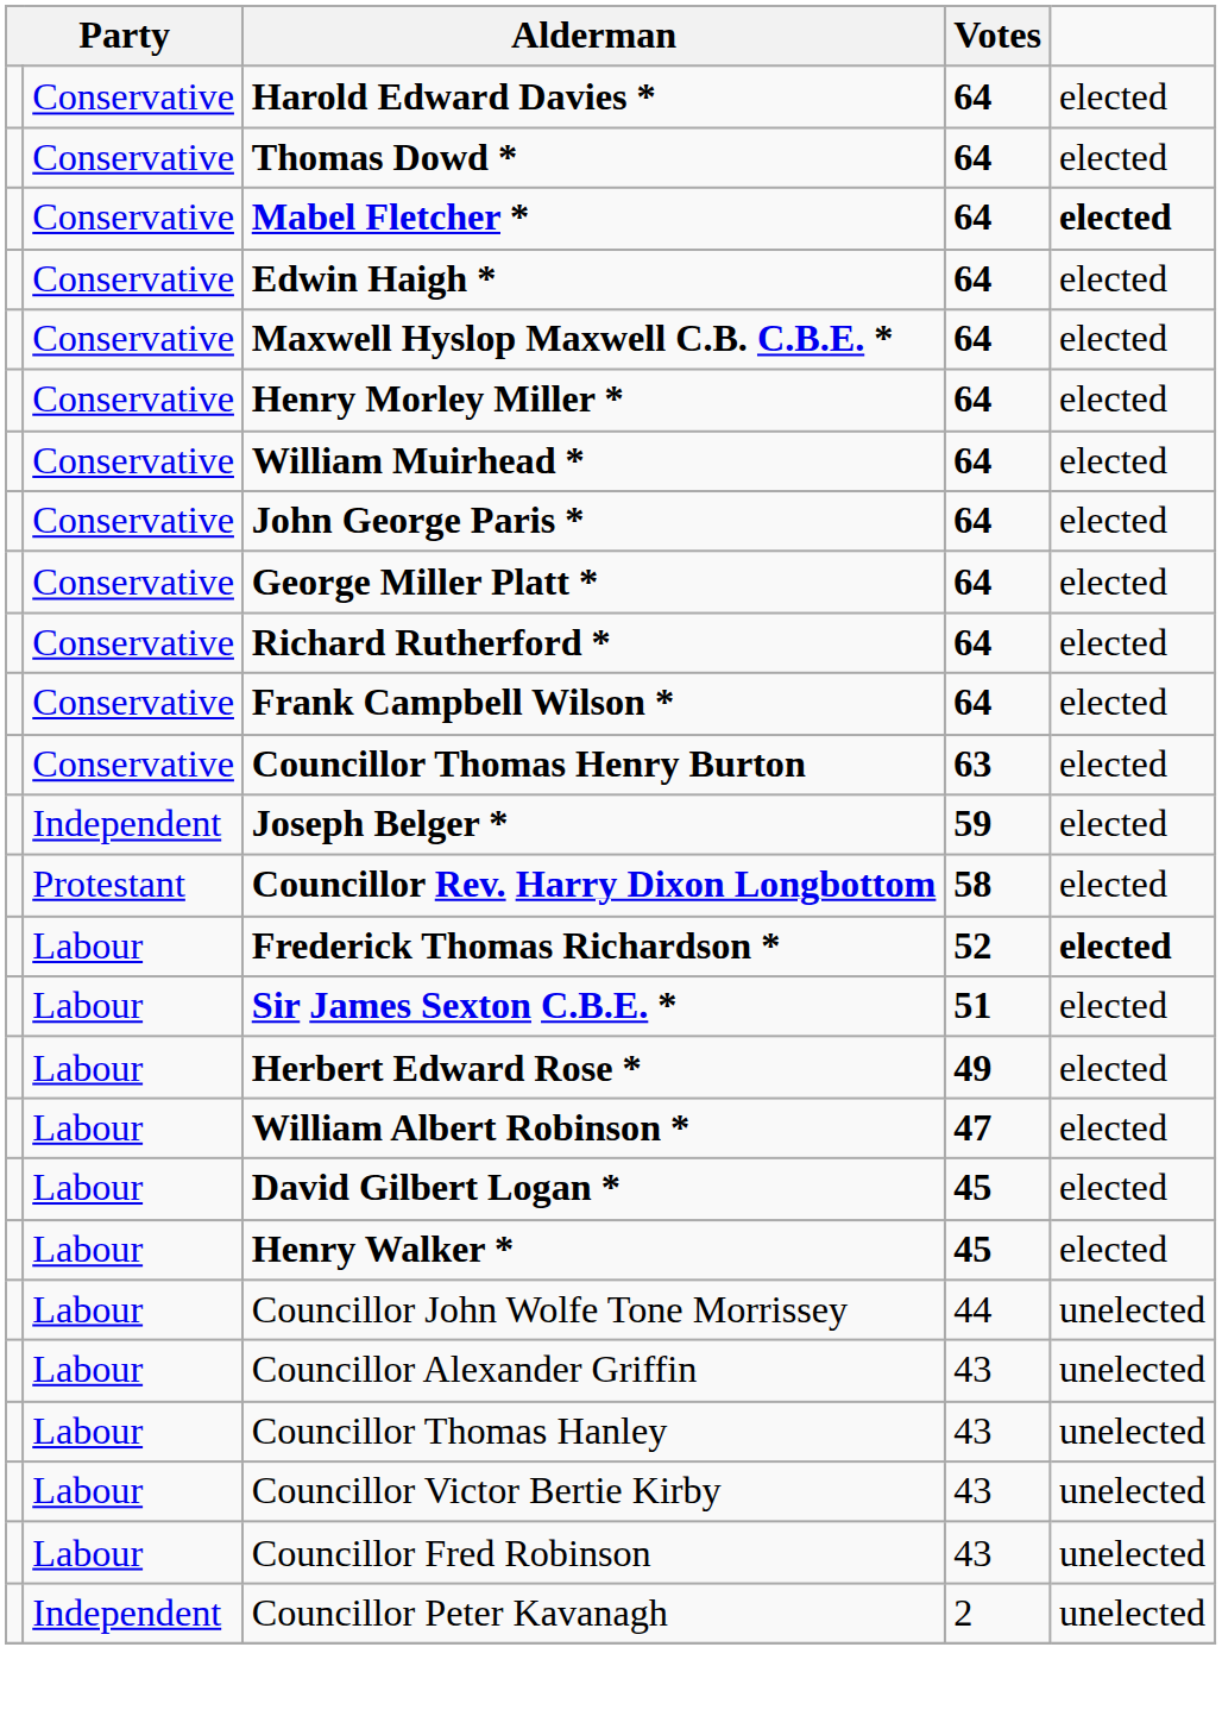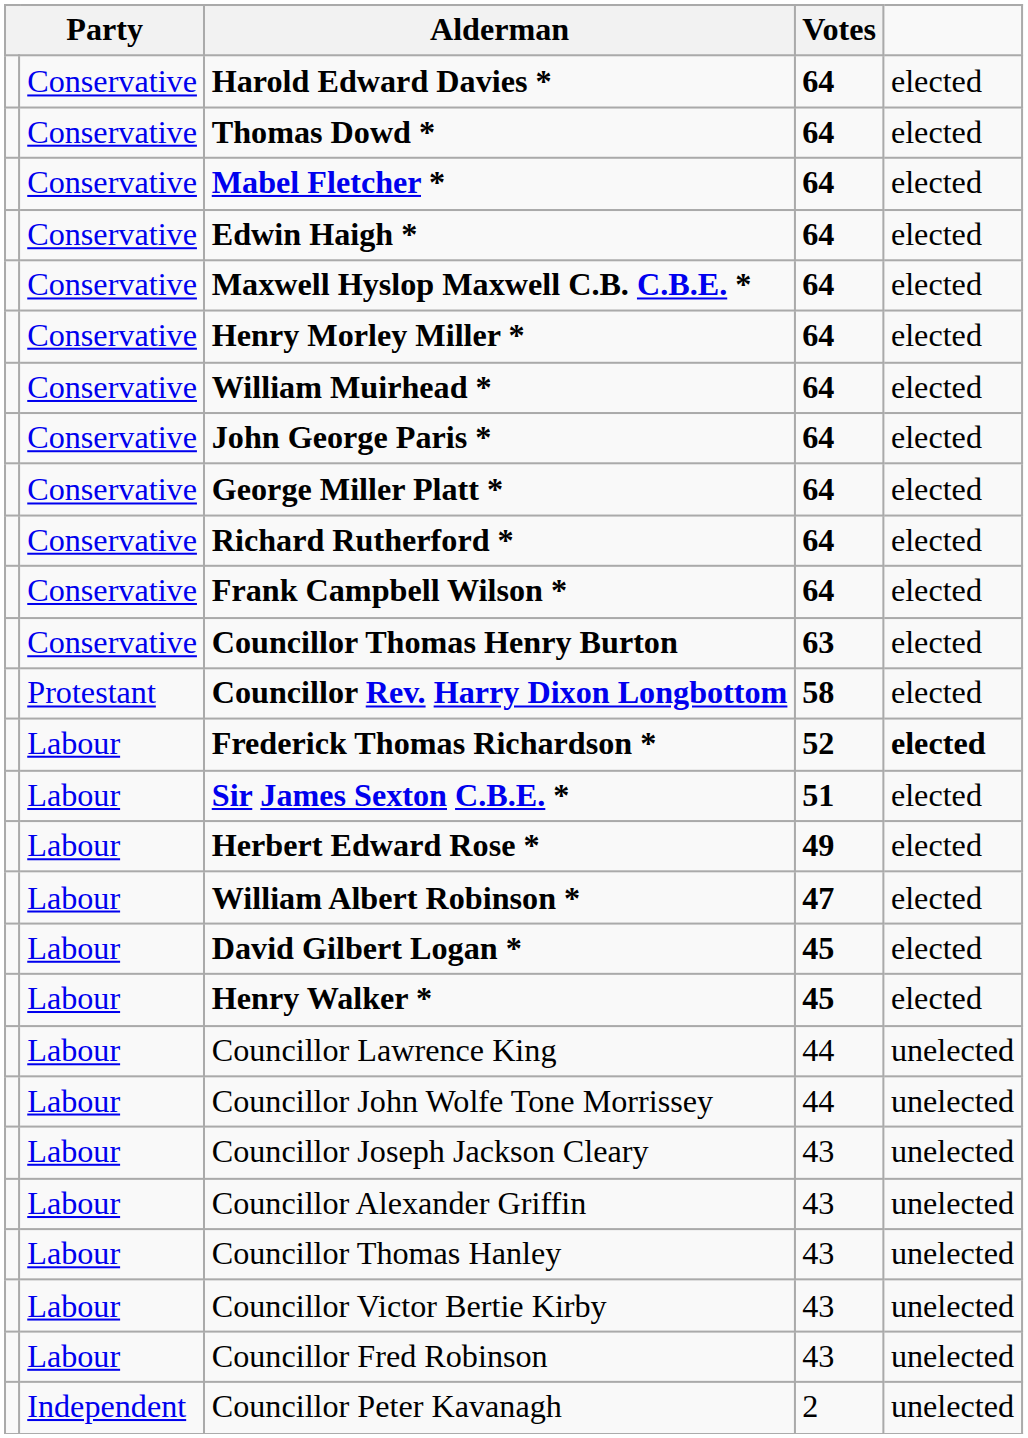Mabel Fletcher * | column 5: bold -> normal
- row: Independent | Joseph Belger * | 59 | elected
+ row: Labour | Councillor Lawrence King | 44 | unelected
+ row: Labour | Councillor Joseph Jackson Cleary | 43 | unelected
